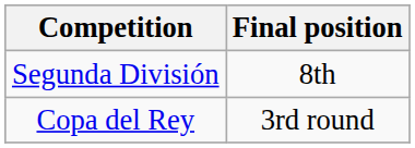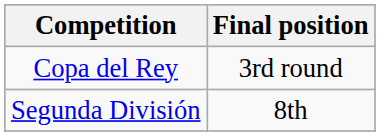rows swapped: Segunda División <-> Copa del Rey
